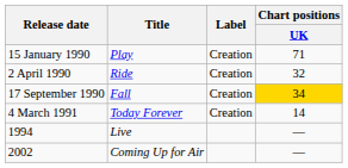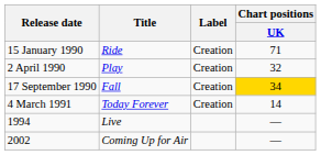15 January 1990 | Title: Play -> Ride
2 April 1990 | Title: Ride -> Play
